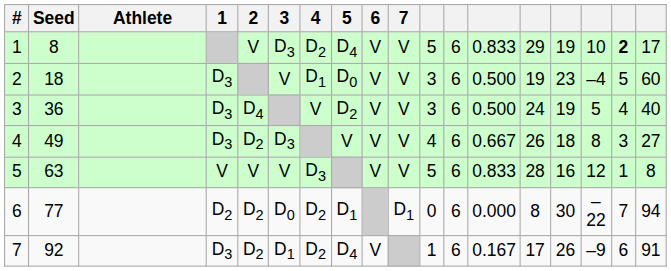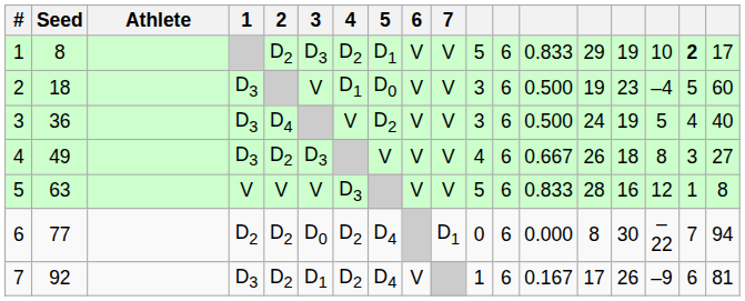row 2 | 2: V -> D2
row 2 | 5: D4 -> D1
row 7 | 5: D1 -> D4
row 8 | column 18: 91 -> 81
